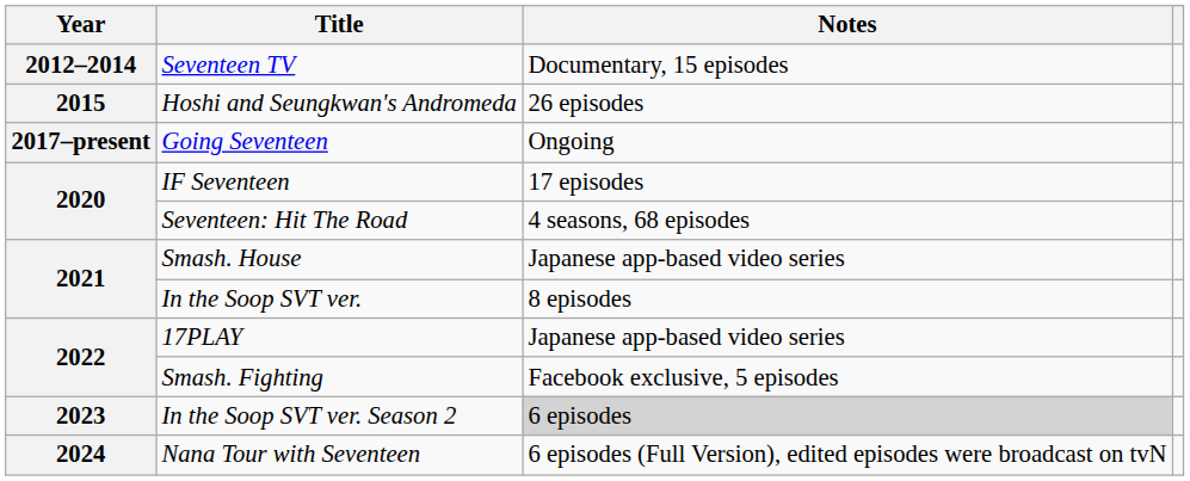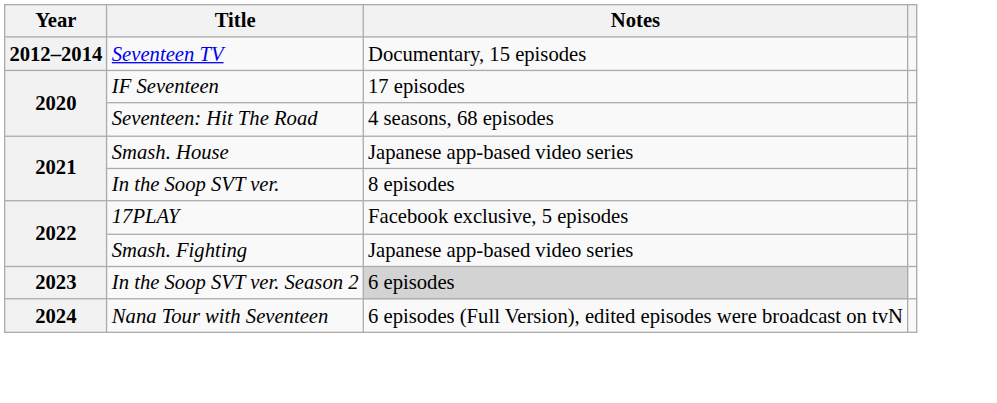- row: 2015 | Hoshi and Seungkwan's Andromeda | 26 episodes
- row: 2017–present | Going Seventeen | Ongoing
17PLAY | Notes: Japanese app-based video series -> Facebook exclusive, 5 episodes
Smash. Fighting | Notes: Facebook exclusive, 5 episodes -> Japanese app-based video series
